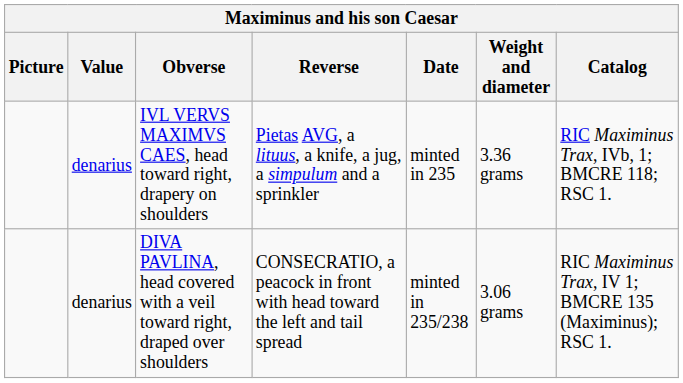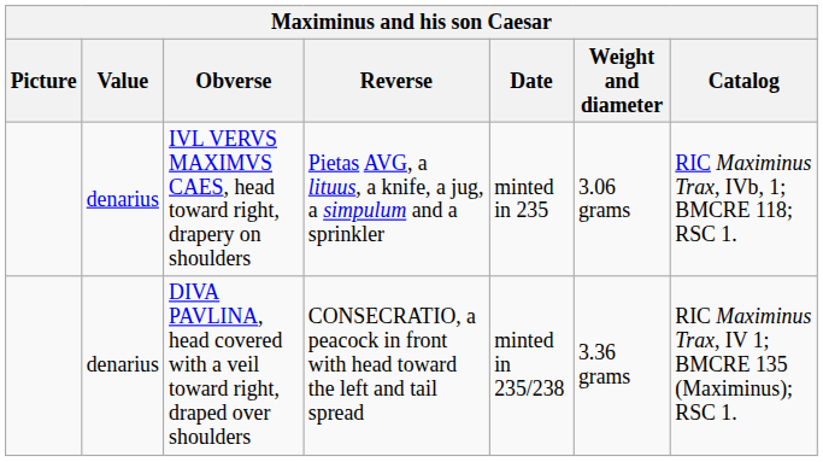row 3 | Weight and diameter: 3.36 grams -> 3.06 grams
row 4 | Weight and diameter: 3.06 grams -> 3.36 grams
